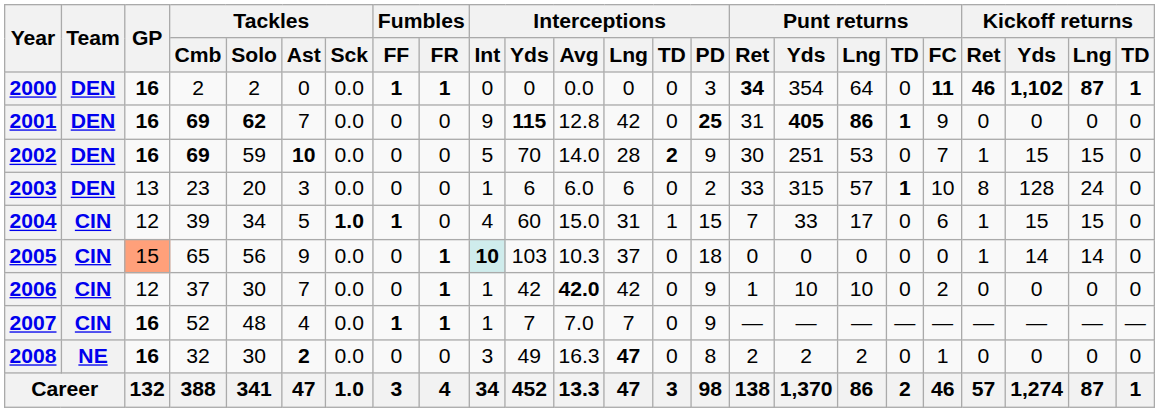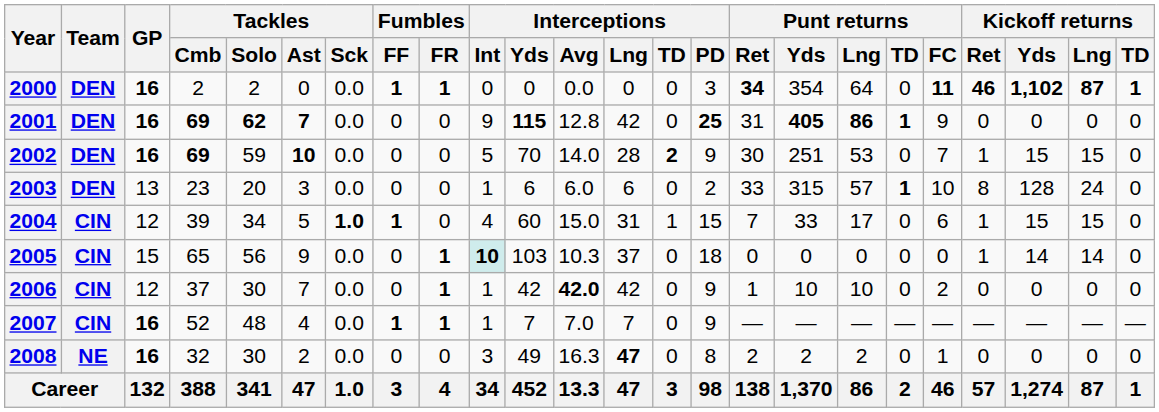2001 | Tackles / Ast: normal -> bold
2005 | GP: lightsalmon background -> no background
2008 | Tackles / Ast: bold -> normal
